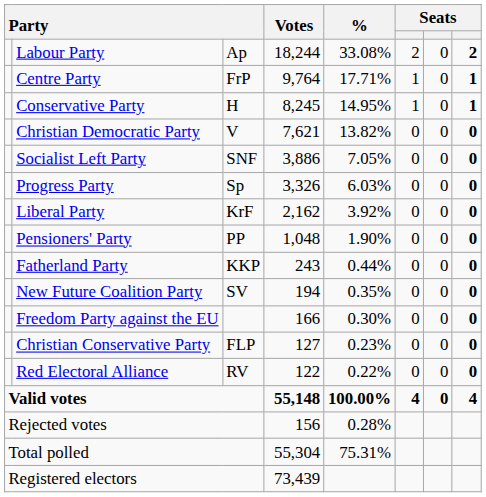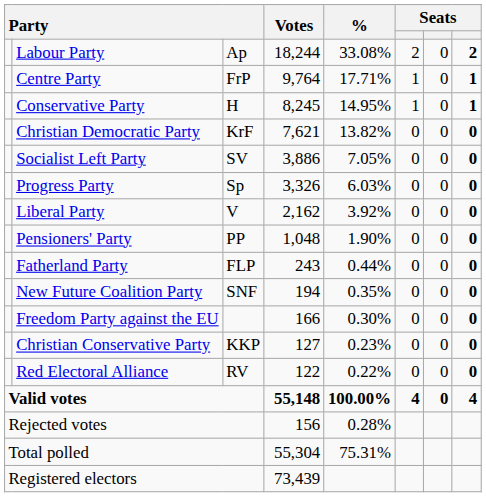Christian Democratic Party | column 3: V -> KrF
Socialist Left Party | column 3: SNF -> SV
Liberal Party | column 3: KrF -> V
Fatherland Party | column 3: KKP -> FLP
New Future Coalition Party | column 3: SV -> SNF
Christian Conservative Party | column 3: FLP -> KKP
